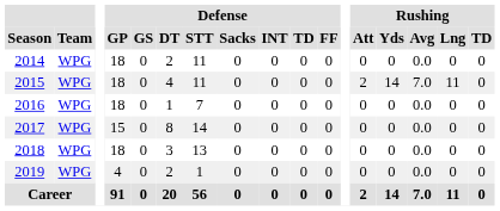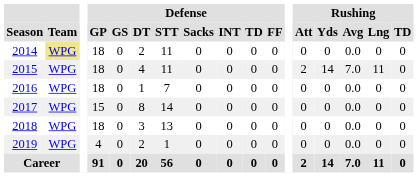2014 | Team: no background -> khaki background
